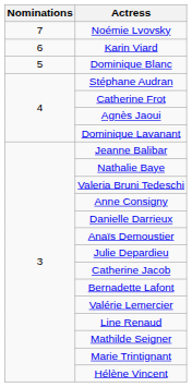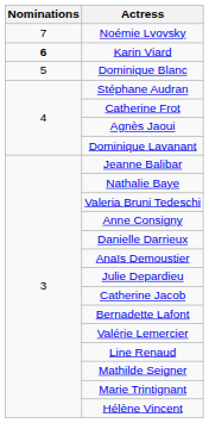Karin Viard | Nominations: normal -> bold
